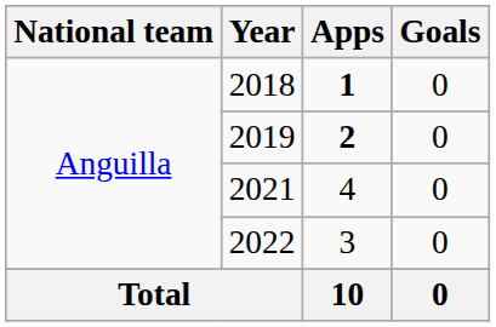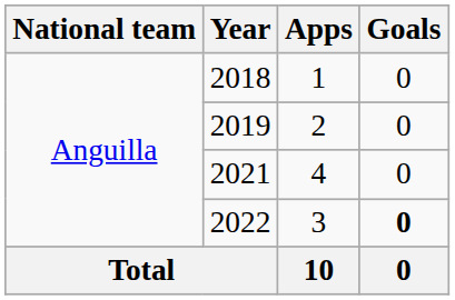2018 | Apps: bold -> normal
2019 | Apps: bold -> normal
2022 | Goals: normal -> bold
